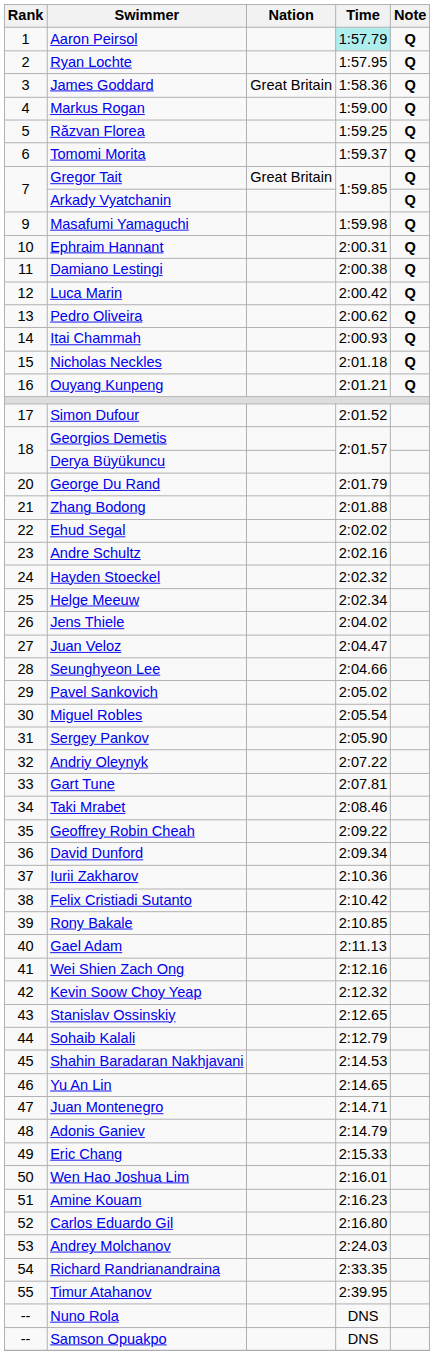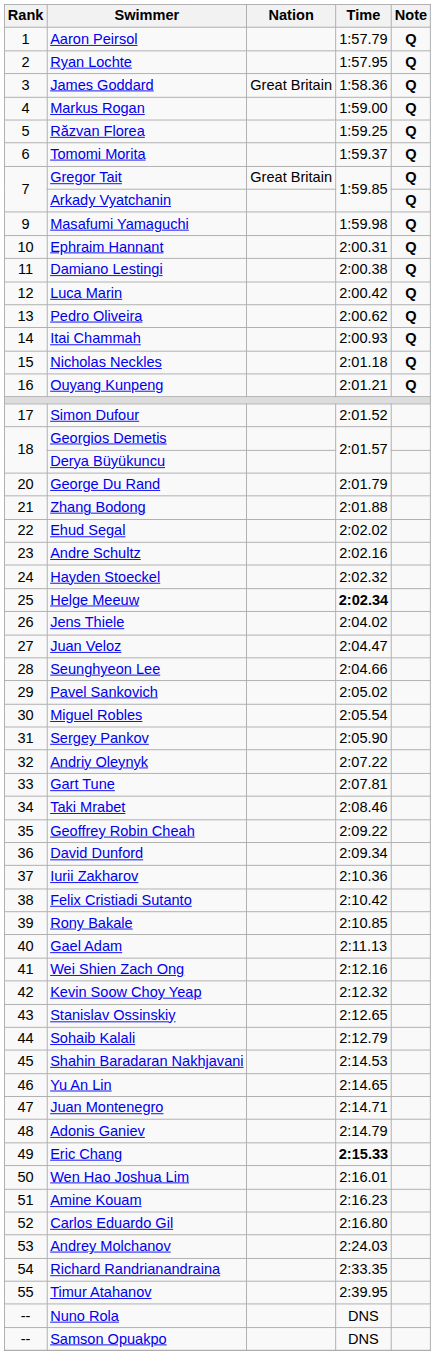Aaron Peirsol | Time: paleturquoise background -> no background
Helge Meeuw | Time: normal -> bold
Eric Chang | Time: normal -> bold
